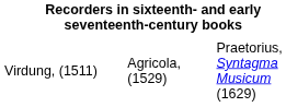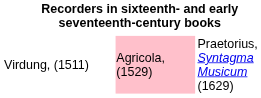Virdung, (1511) | column 2: no background -> pink background
